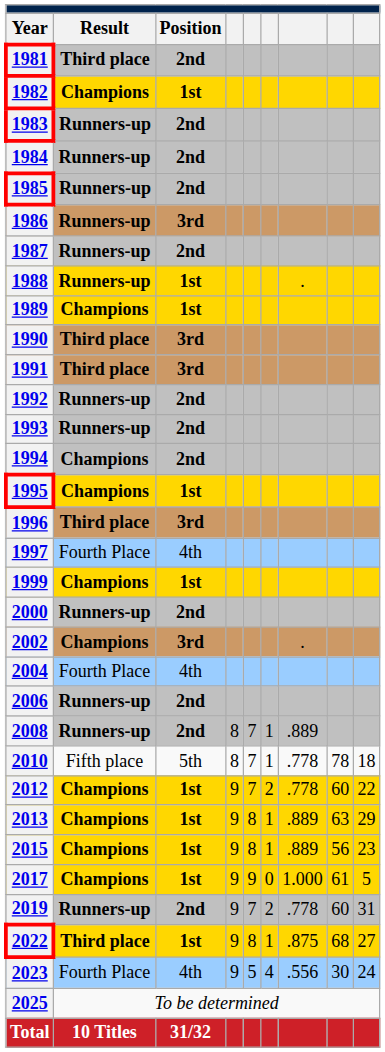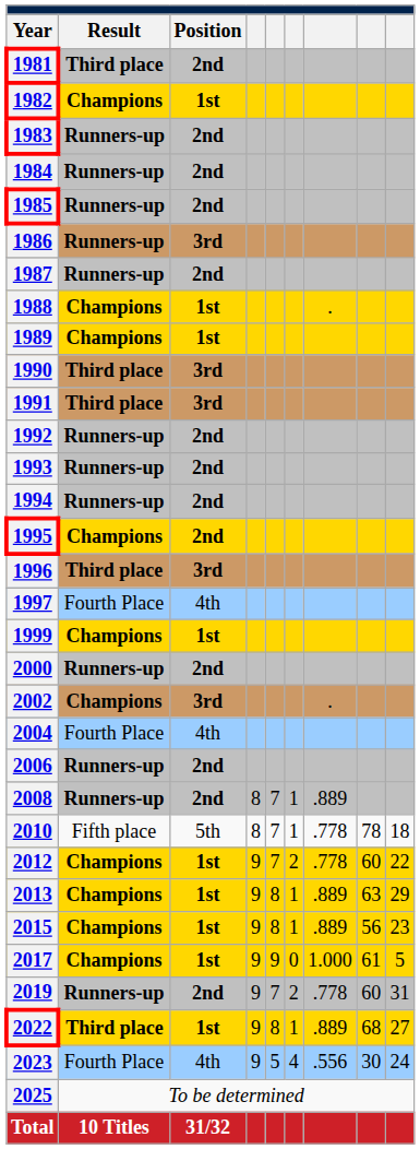1988 | Result: Runners-up -> Champions
1994 | Result: Champions -> Runners-up
1995 | Position: 1st -> 2nd
2022 | column 7: .875 -> .889
